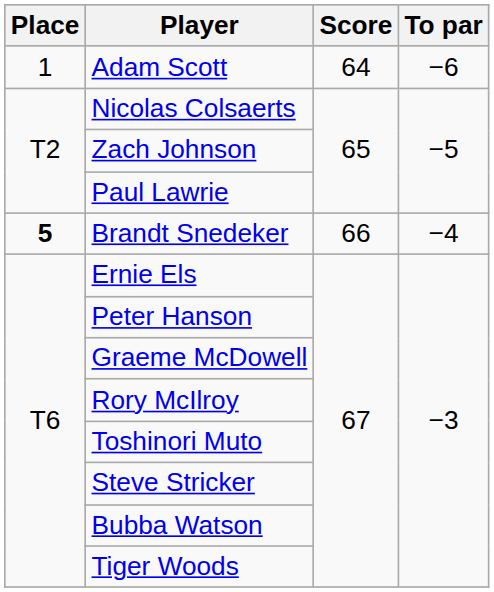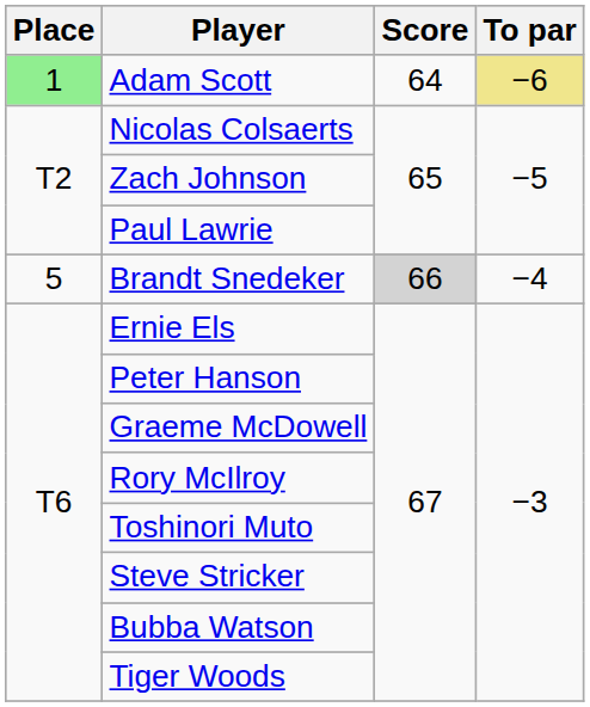Adam Scott | Place: no background -> lightgreen background
Adam Scott | To par: no background -> khaki background
Brandt Snedeker | Place: bold -> normal
Brandt Snedeker | Score: no background -> lightgrey background
